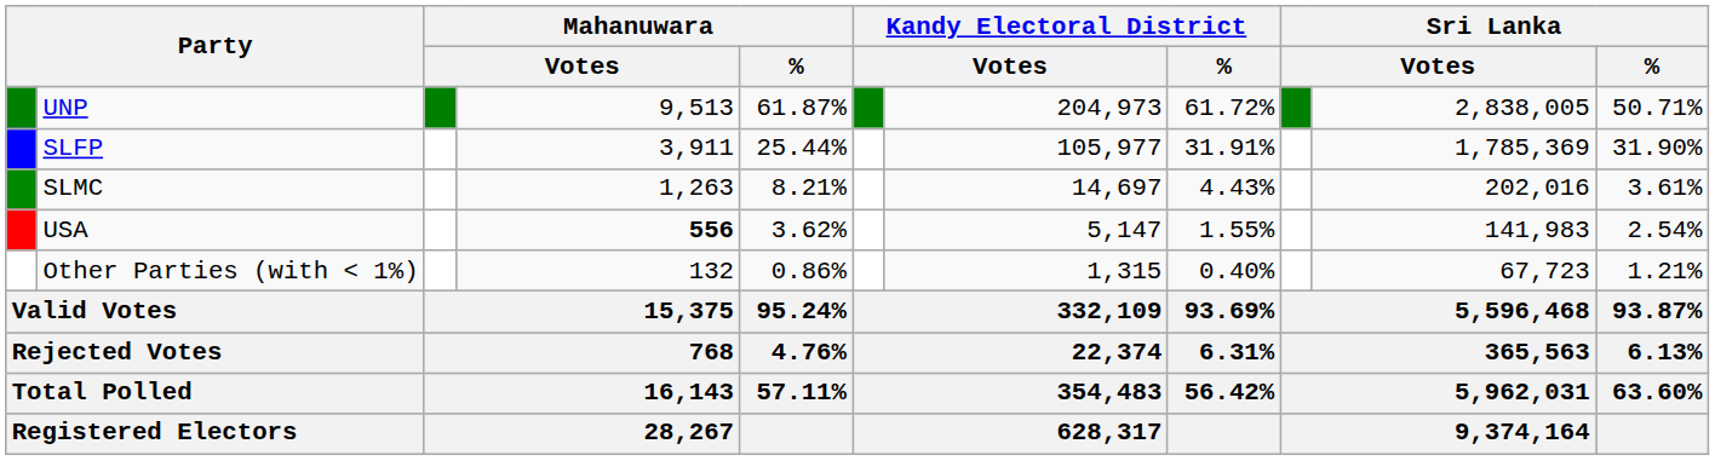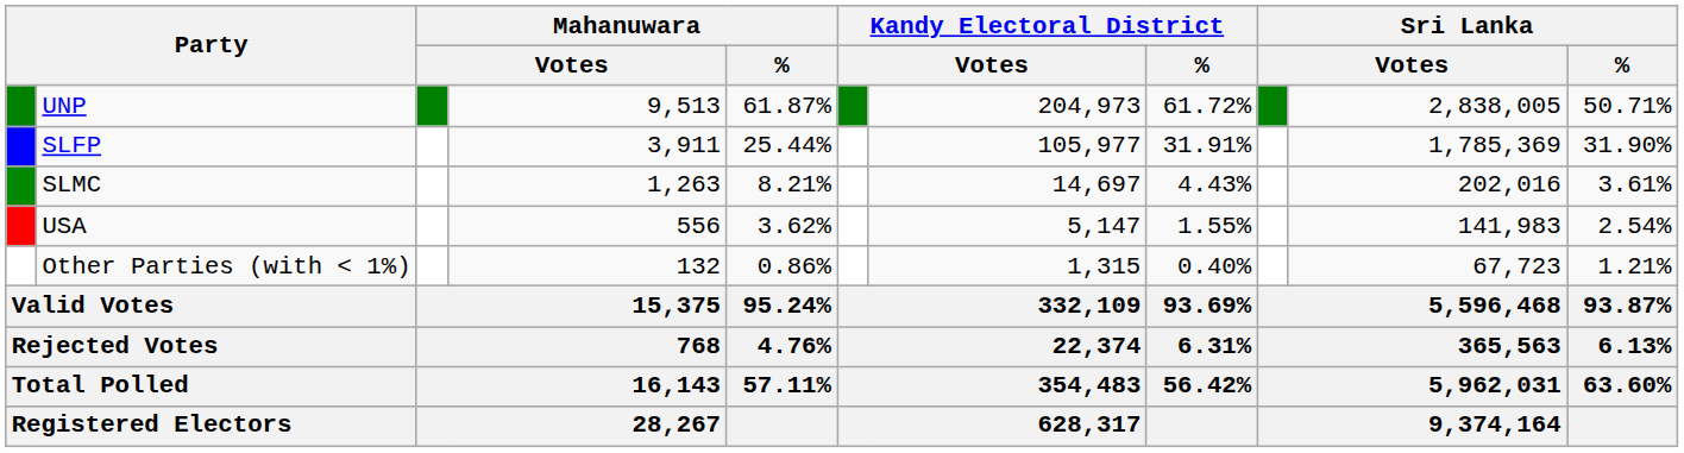USA | column 4: bold -> normal
